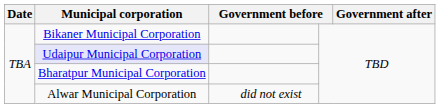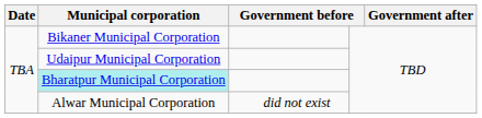Udaipur Municipal Corporation | Municipal corporation: lavender background -> no background
Bharatpur Municipal Corporation | Municipal corporation: no background -> paleturquoise background
